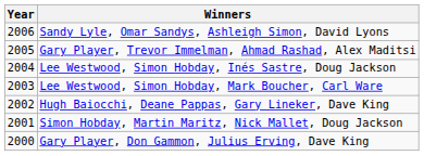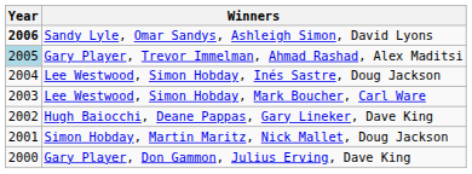Sandy Lyle, Omar Sandys, Ashleigh Simon, David Lyons | Year: normal -> bold
Gary Player, Trevor Immelman, Ahmad Rashad, Alex Maditsi | Year: no background -> lightblue background
